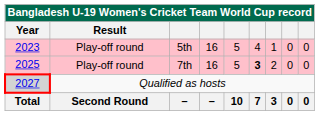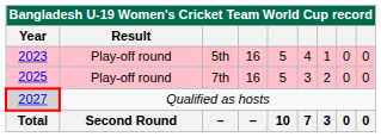7th | column 6: bold -> normal
